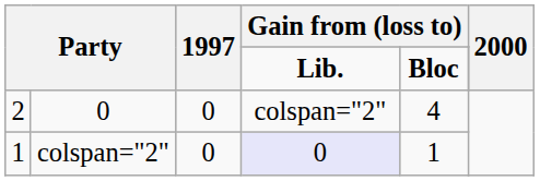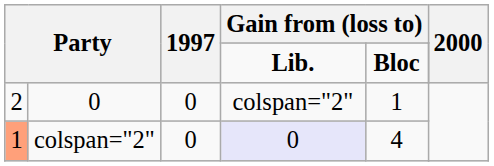row 3 | column 5: 4 -> 1
row 4 | column 1: no background -> lightsalmon background
row 4 | column 5: 1 -> 4
